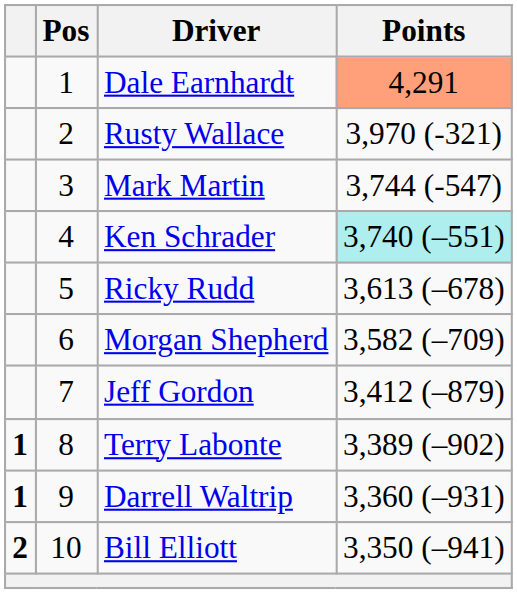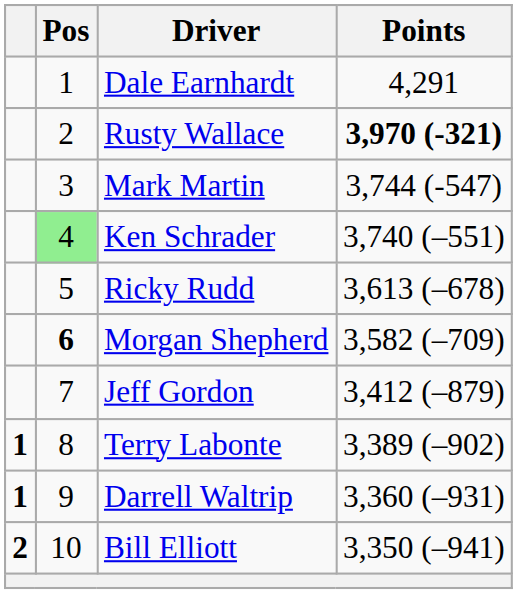Dale Earnhardt | Points: lightsalmon background -> no background
Rusty Wallace | Points: normal -> bold
Ken Schrader | Pos: no background -> lightgreen background
Ken Schrader | Points: paleturquoise background -> no background
Morgan Shepherd | Pos: normal -> bold
